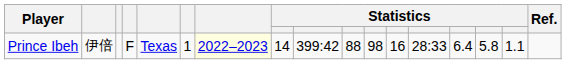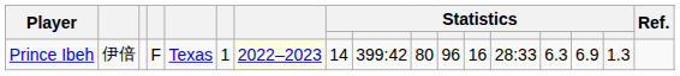Prince Ibeh | column 10: 88 -> 80
Prince Ibeh | column 11: 98 -> 96
Prince Ibeh | column 14: 6.4 -> 6.3
Prince Ibeh | column 15: 5.8 -> 6.9
Prince Ibeh | column 16: 1.1 -> 1.3
